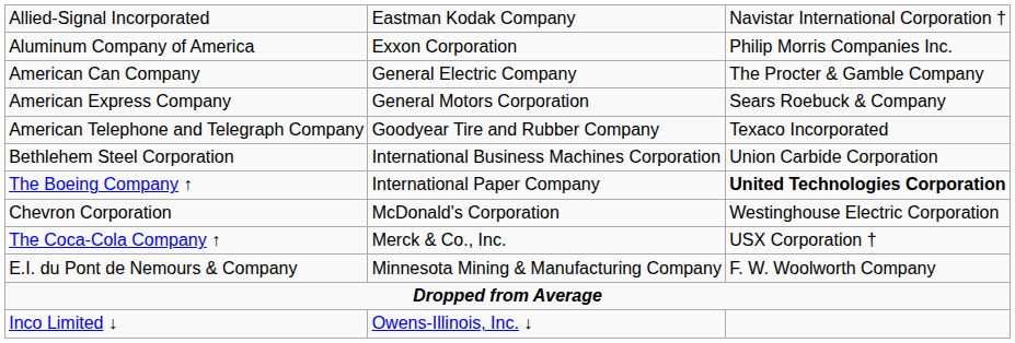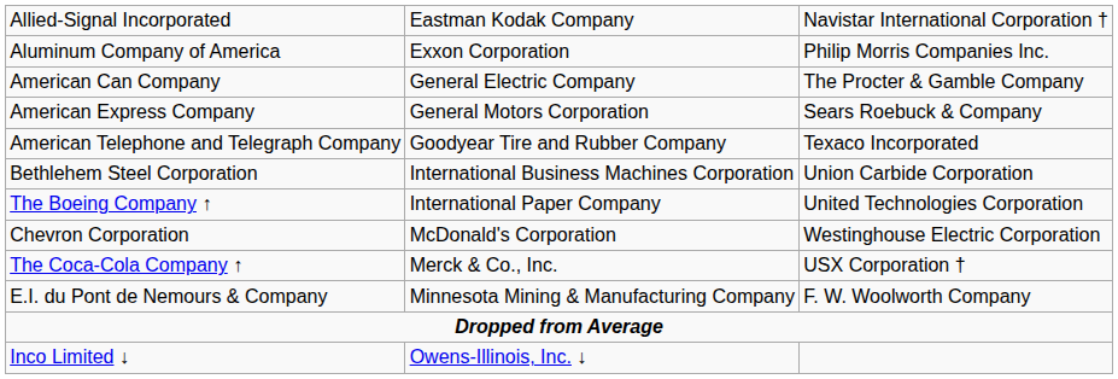The Boeing Company ↑ | column 3: bold -> normal
